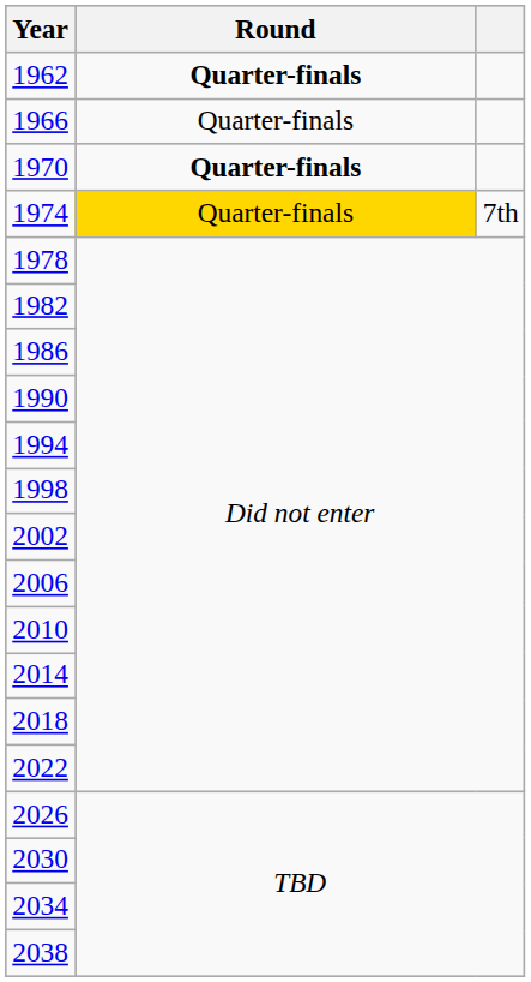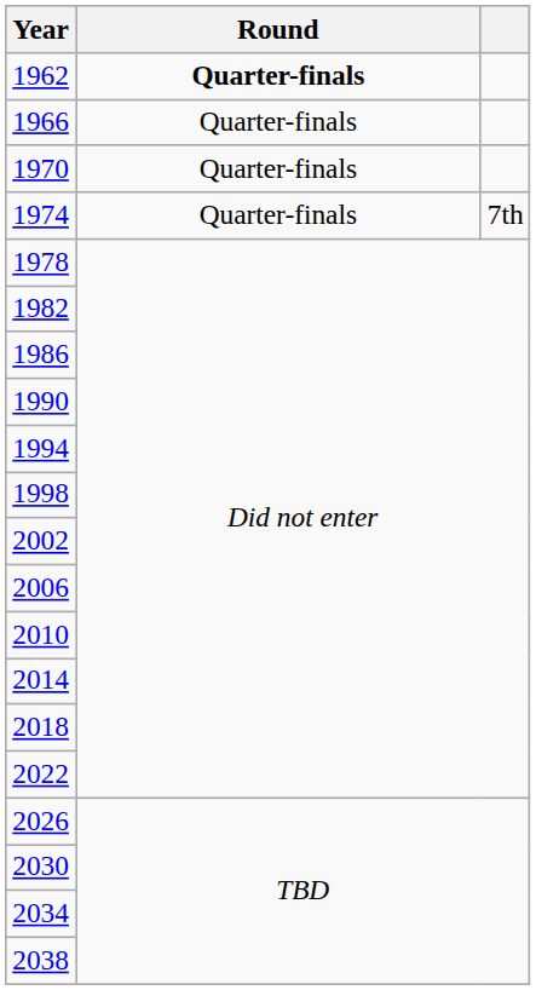1970 | Round: bold -> normal
1974 | Round: gold background -> no background
